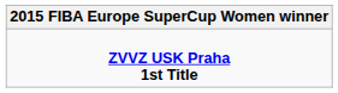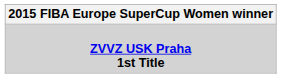row 2 | column 1: no background -> lightgrey background
